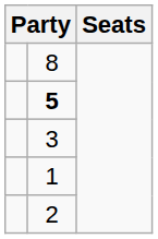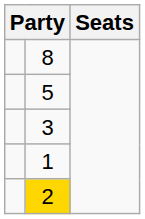5 | column 2: bold -> normal
2 | column 2: no background -> gold background
